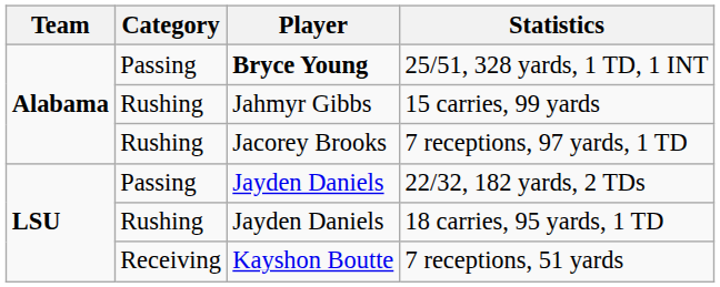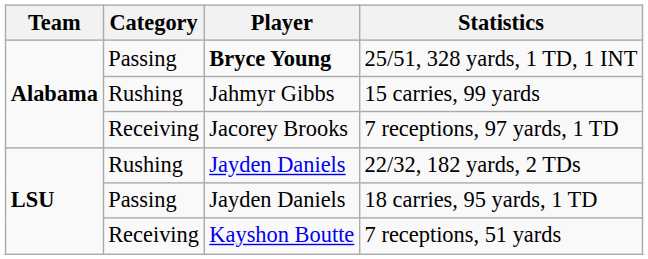7 receptions, 97 yards, 1 TD | Category: Rushing -> Receiving
22/32, 182 yards, 2 TDs | Category: Passing -> Rushing
18 carries, 95 yards, 1 TD | Category: Rushing -> Passing
